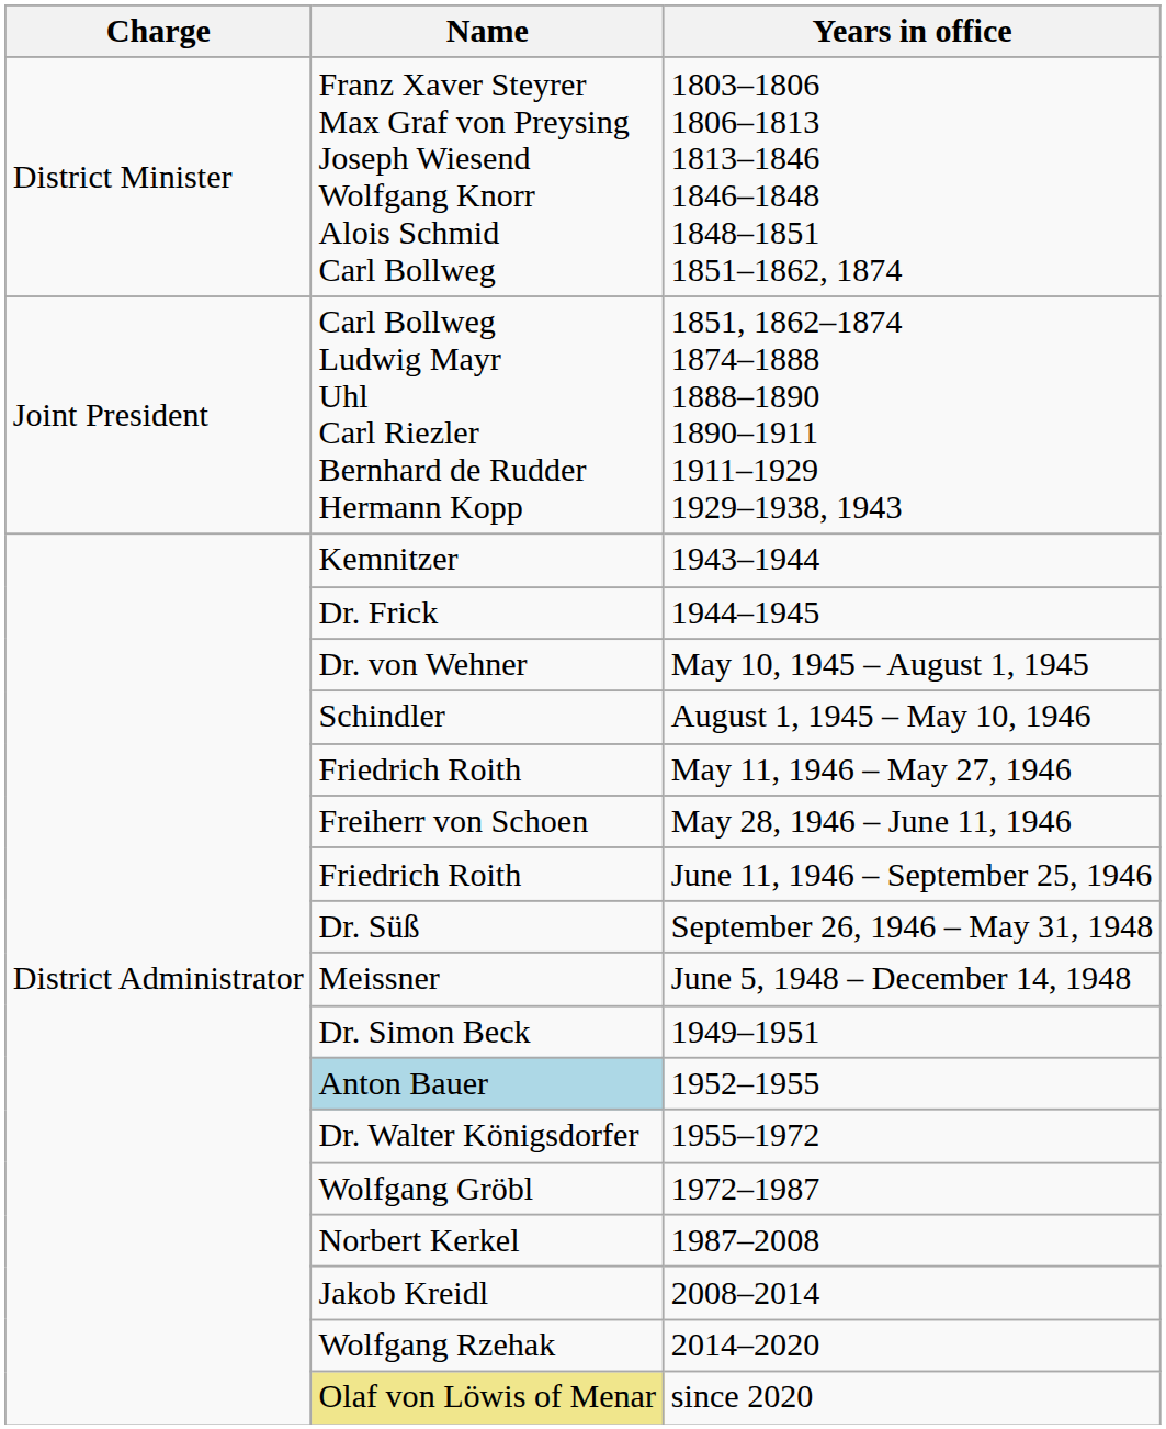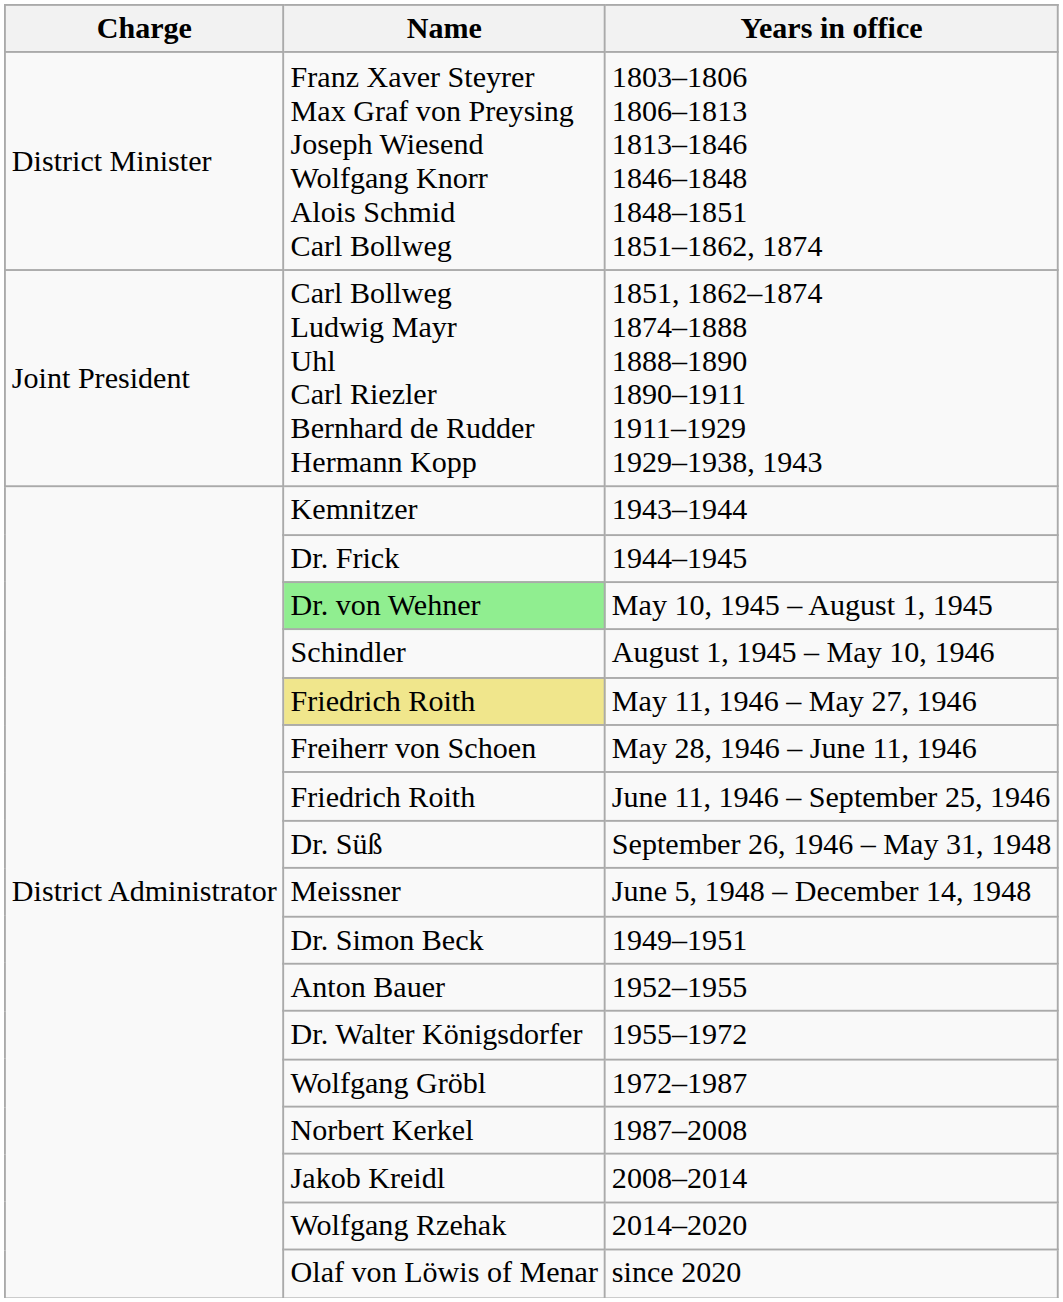Dr. von Wehner | Name: no background -> lightgreen background
Friedrich Roith / May 11, 1946 – May 27, 1946 | Name: no background -> khaki background
Anton Bauer | Name: lightblue background -> no background
Olaf von Löwis of Menar | Name: khaki background -> no background
